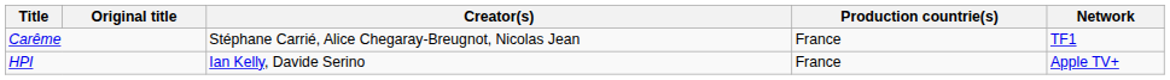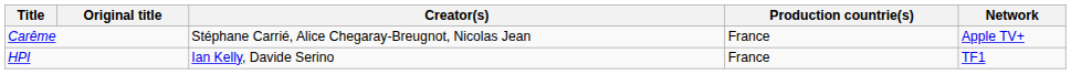Carême | Network: TF1 -> Apple TV+
HPI | Network: Apple TV+ -> TF1
